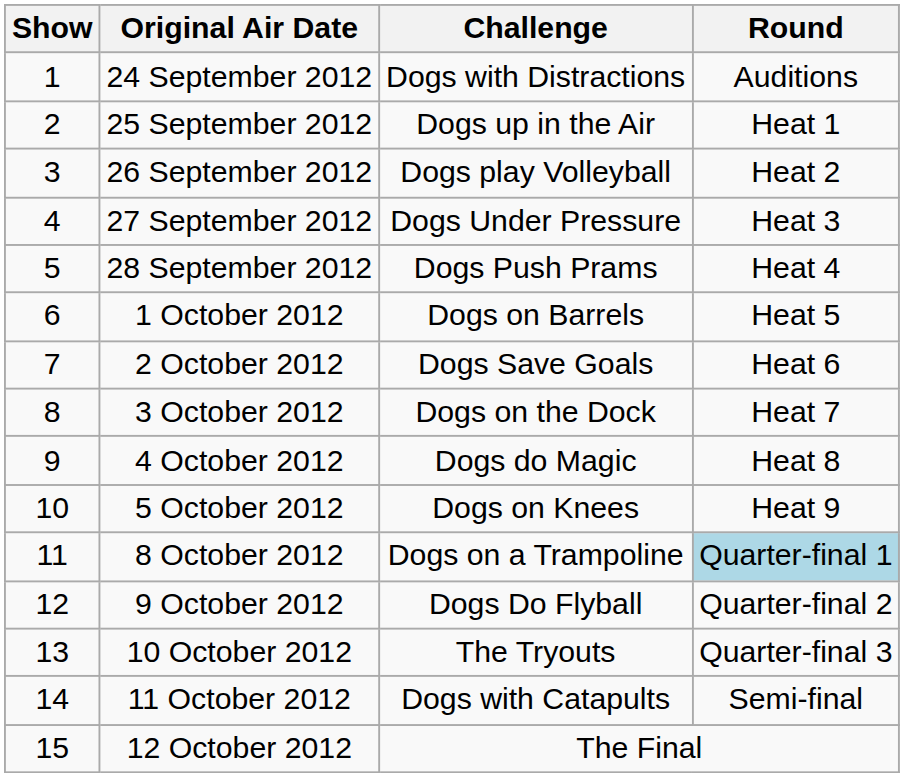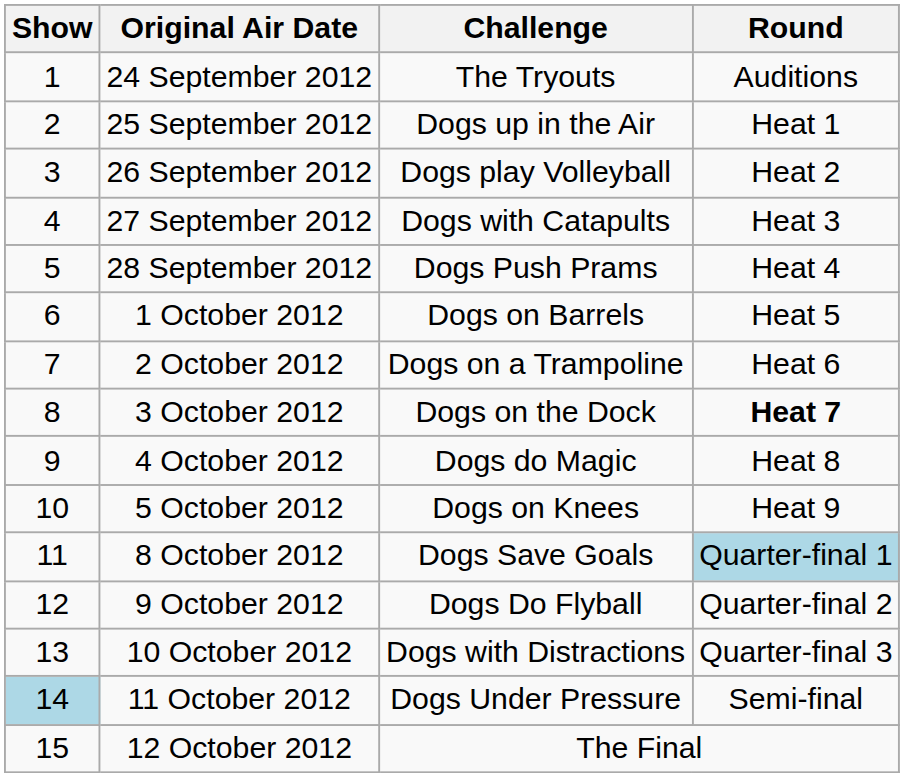24 September 2012 | Challenge: Dogs with Distractions -> The Tryouts
27 September 2012 | Challenge: Dogs Under Pressure -> Dogs with Catapults
2 October 2012 | Challenge: Dogs Save Goals -> Dogs on a Trampoline
3 October 2012 | Round: normal -> bold
8 October 2012 | Challenge: Dogs on a Trampoline -> Dogs Save Goals
10 October 2012 | Challenge: The Tryouts -> Dogs with Distractions
11 October 2012 | Show: no background -> lightblue background
11 October 2012 | Challenge: Dogs with Catapults -> Dogs Under Pressure
